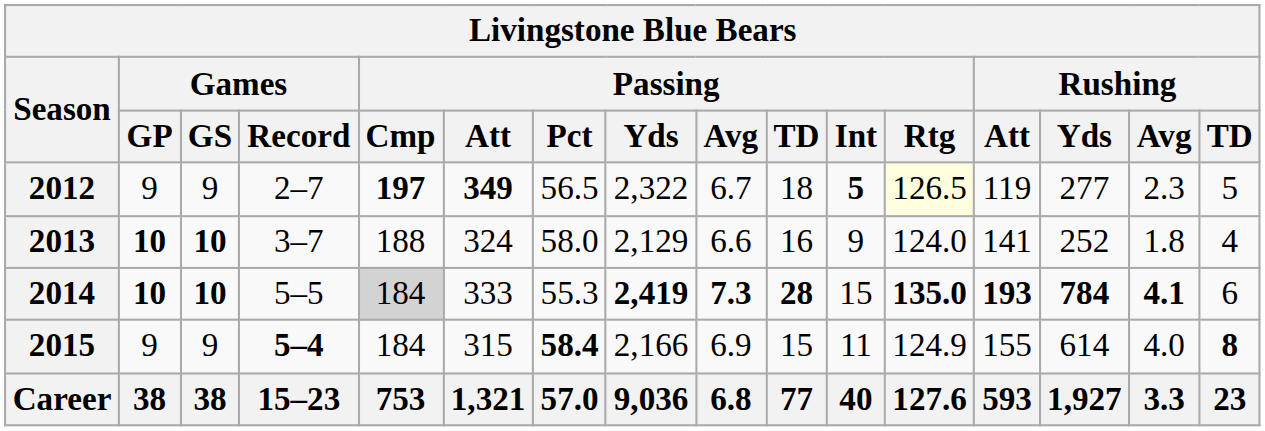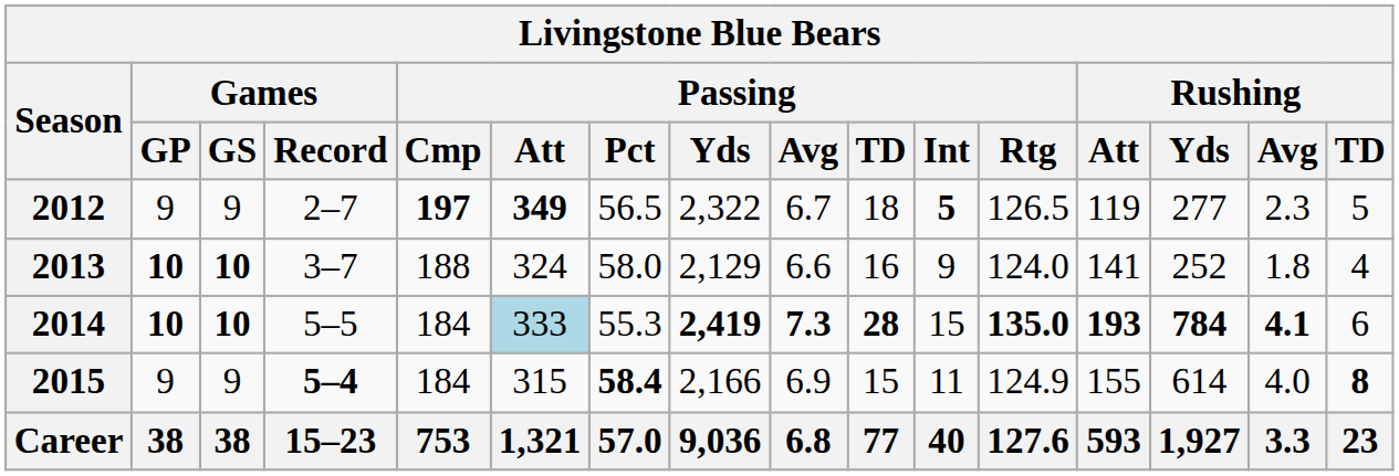2012 | Livingstone Blue Bears / Passing / Rtg: lightyellow background -> no background
2014 | Livingstone Blue Bears / Passing / Cmp: lightgrey background -> no background
2014 | Livingstone Blue Bears / Passing / Att: no background -> lightblue background
